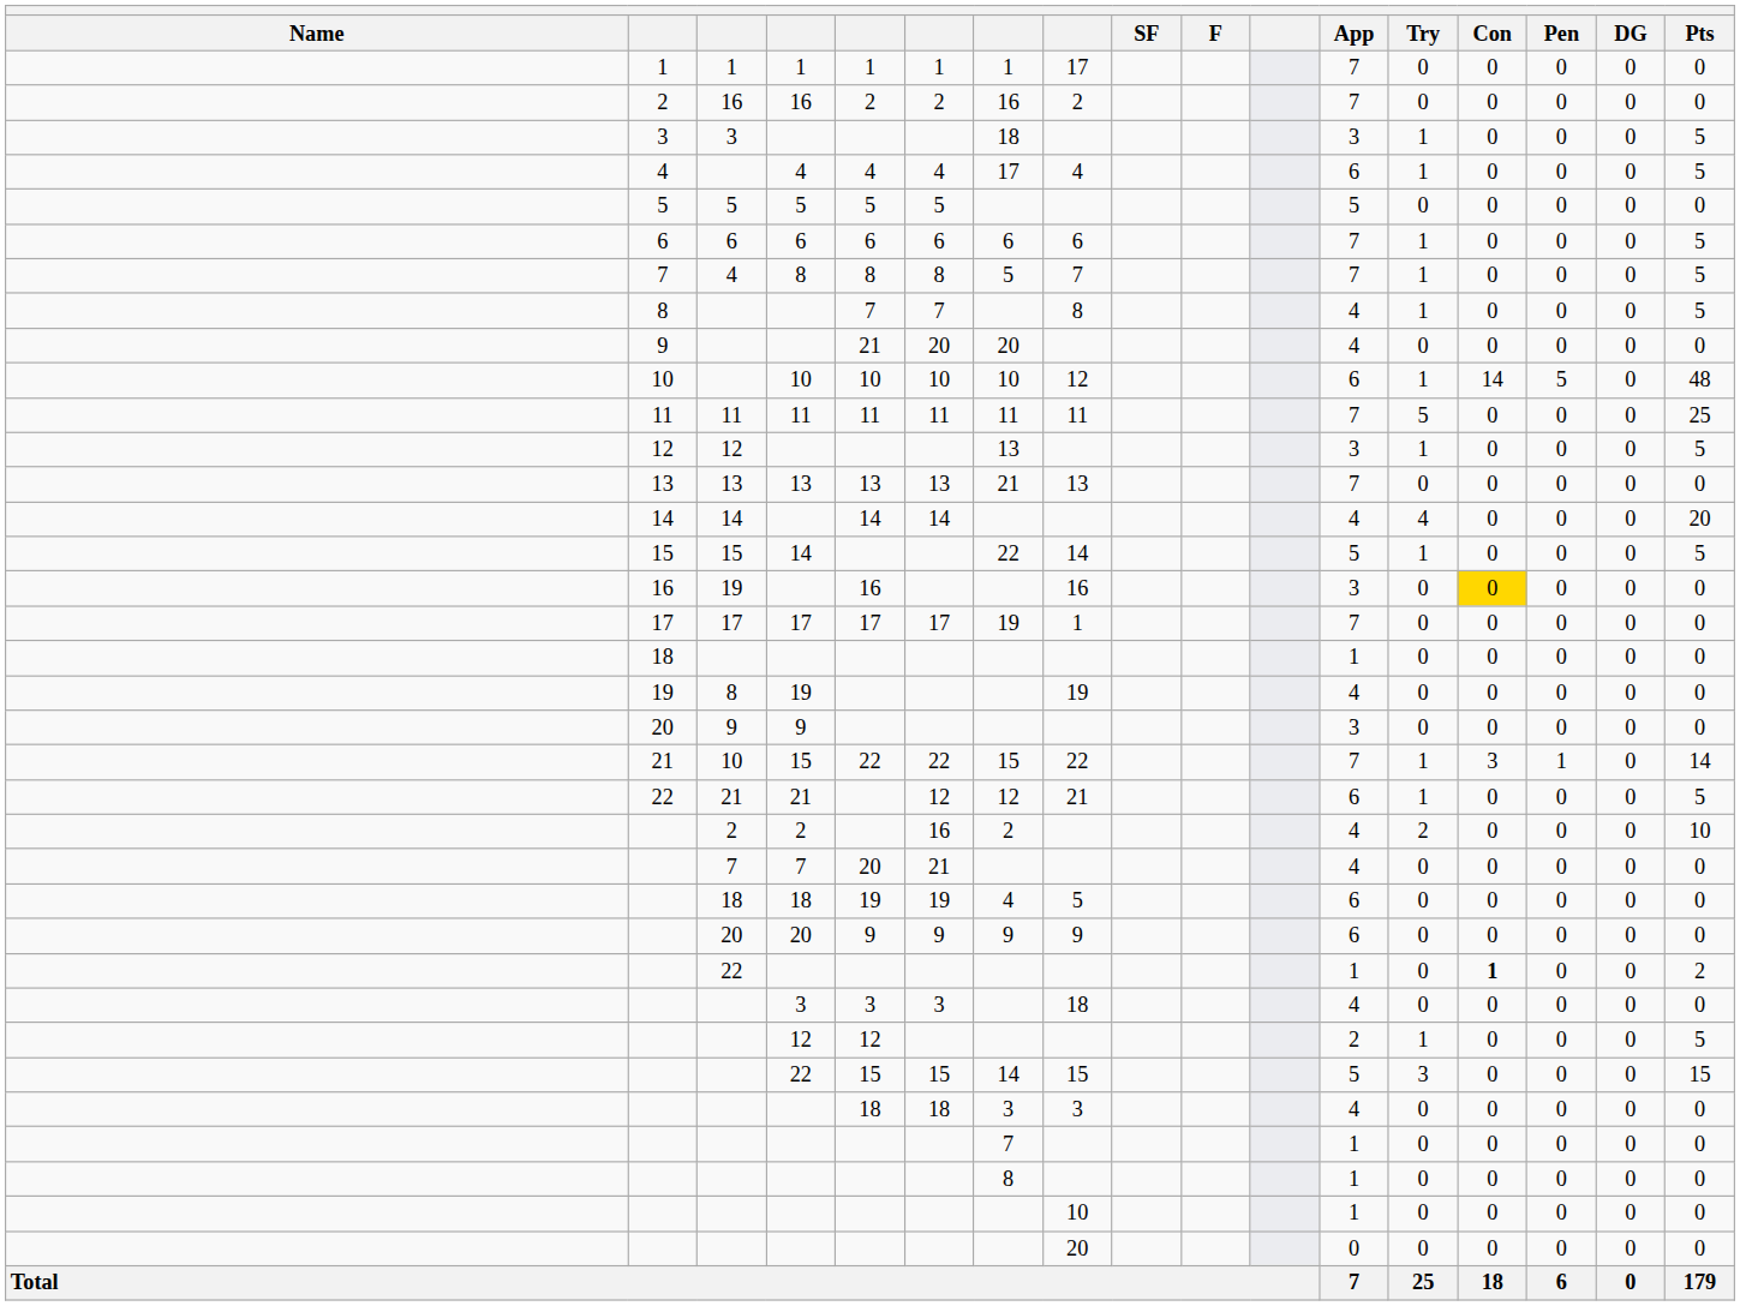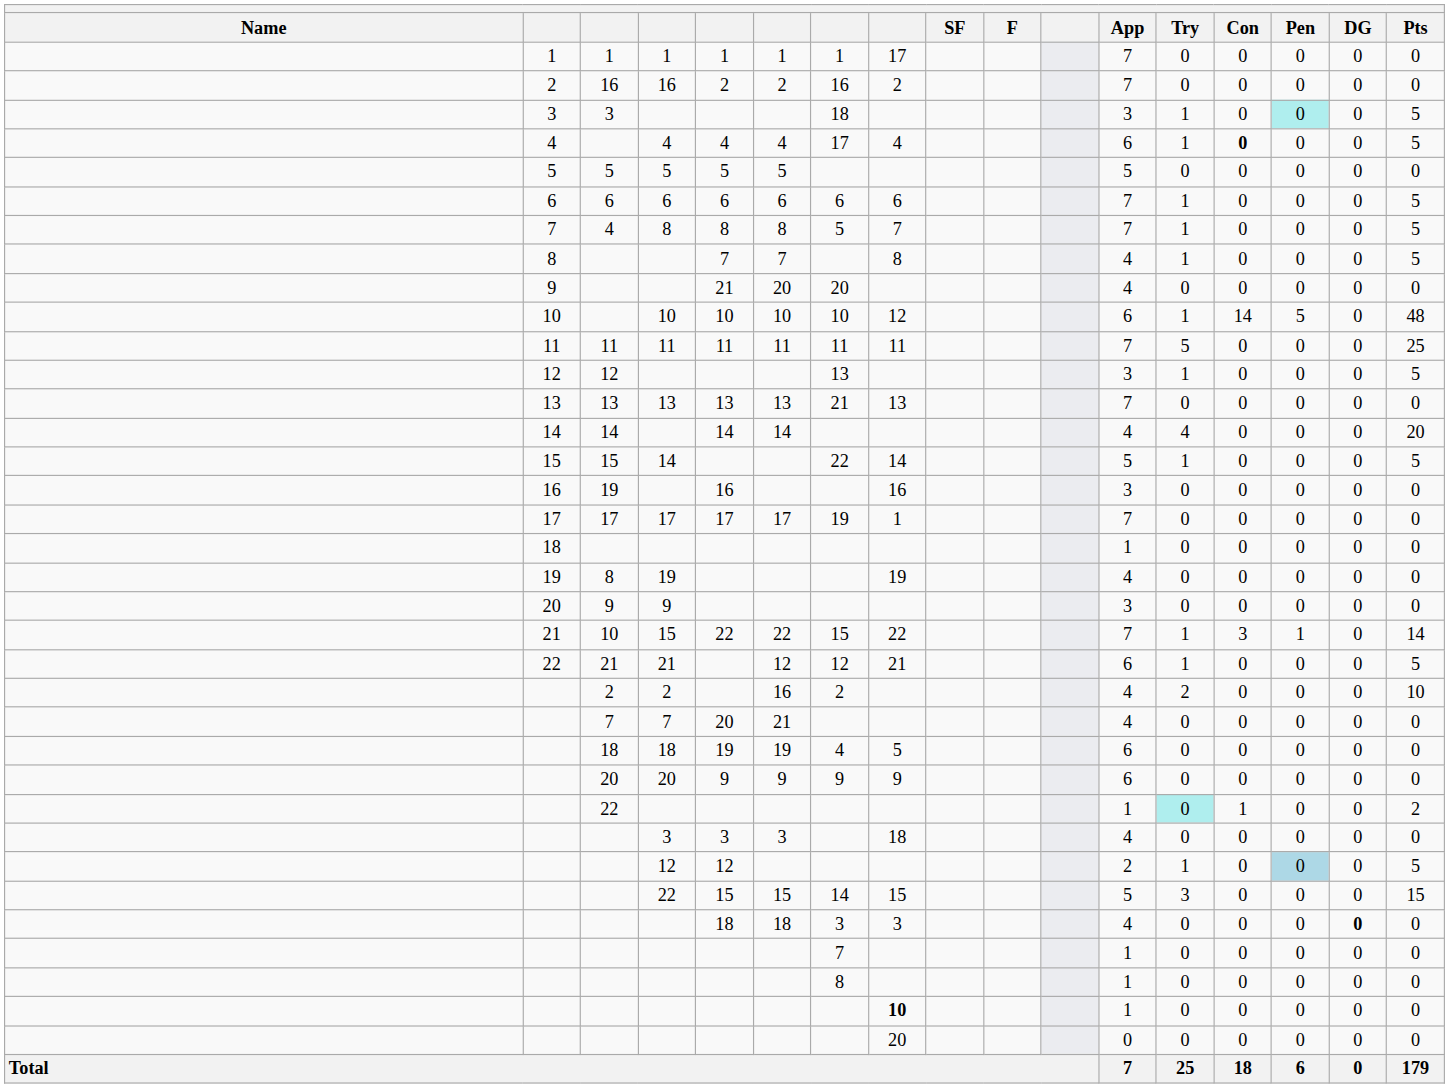row 5 | Pen: no background -> paleturquoise background
row 6 | Con: normal -> bold
row 18 | Con: gold background -> no background
row 29 | Try: no background -> paleturquoise background
row 29 | Con: bold -> normal
row 31 | Pen: no background -> lightblue background
row 33 | DG: normal -> bold
row 36 | column 8: normal -> bold
